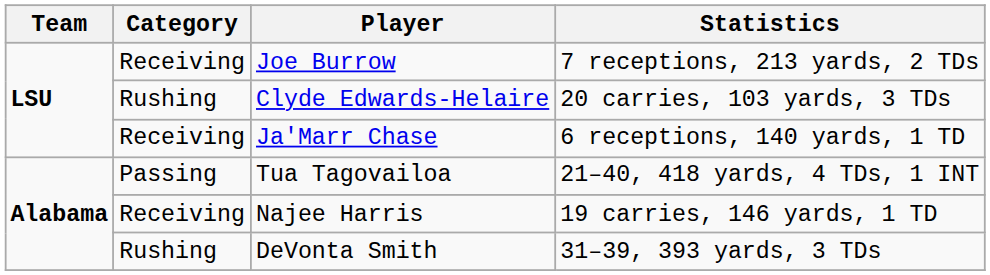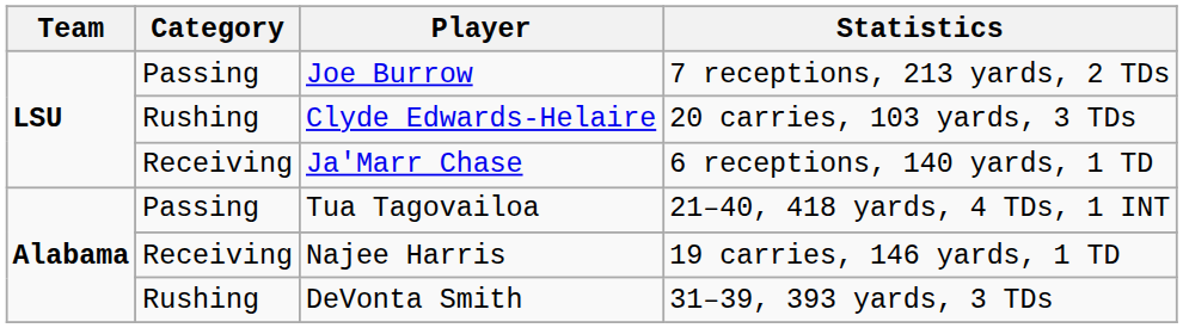Joe Burrow | Category: Receiving -> Passing
